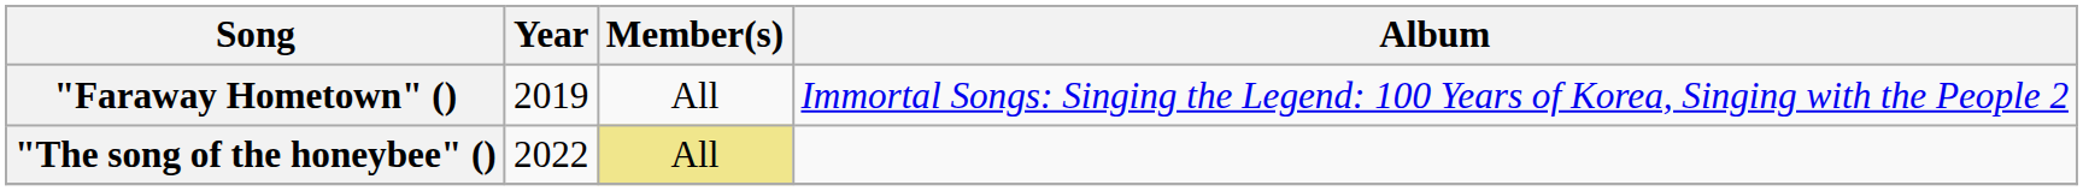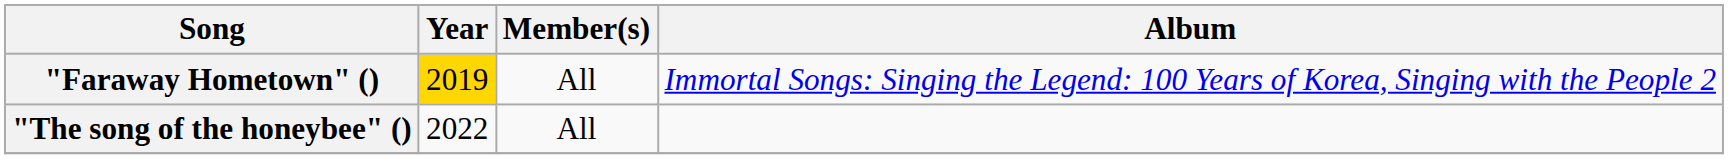row 2 | Year: no background -> gold background
row 3 | Member(s): khaki background -> no background
